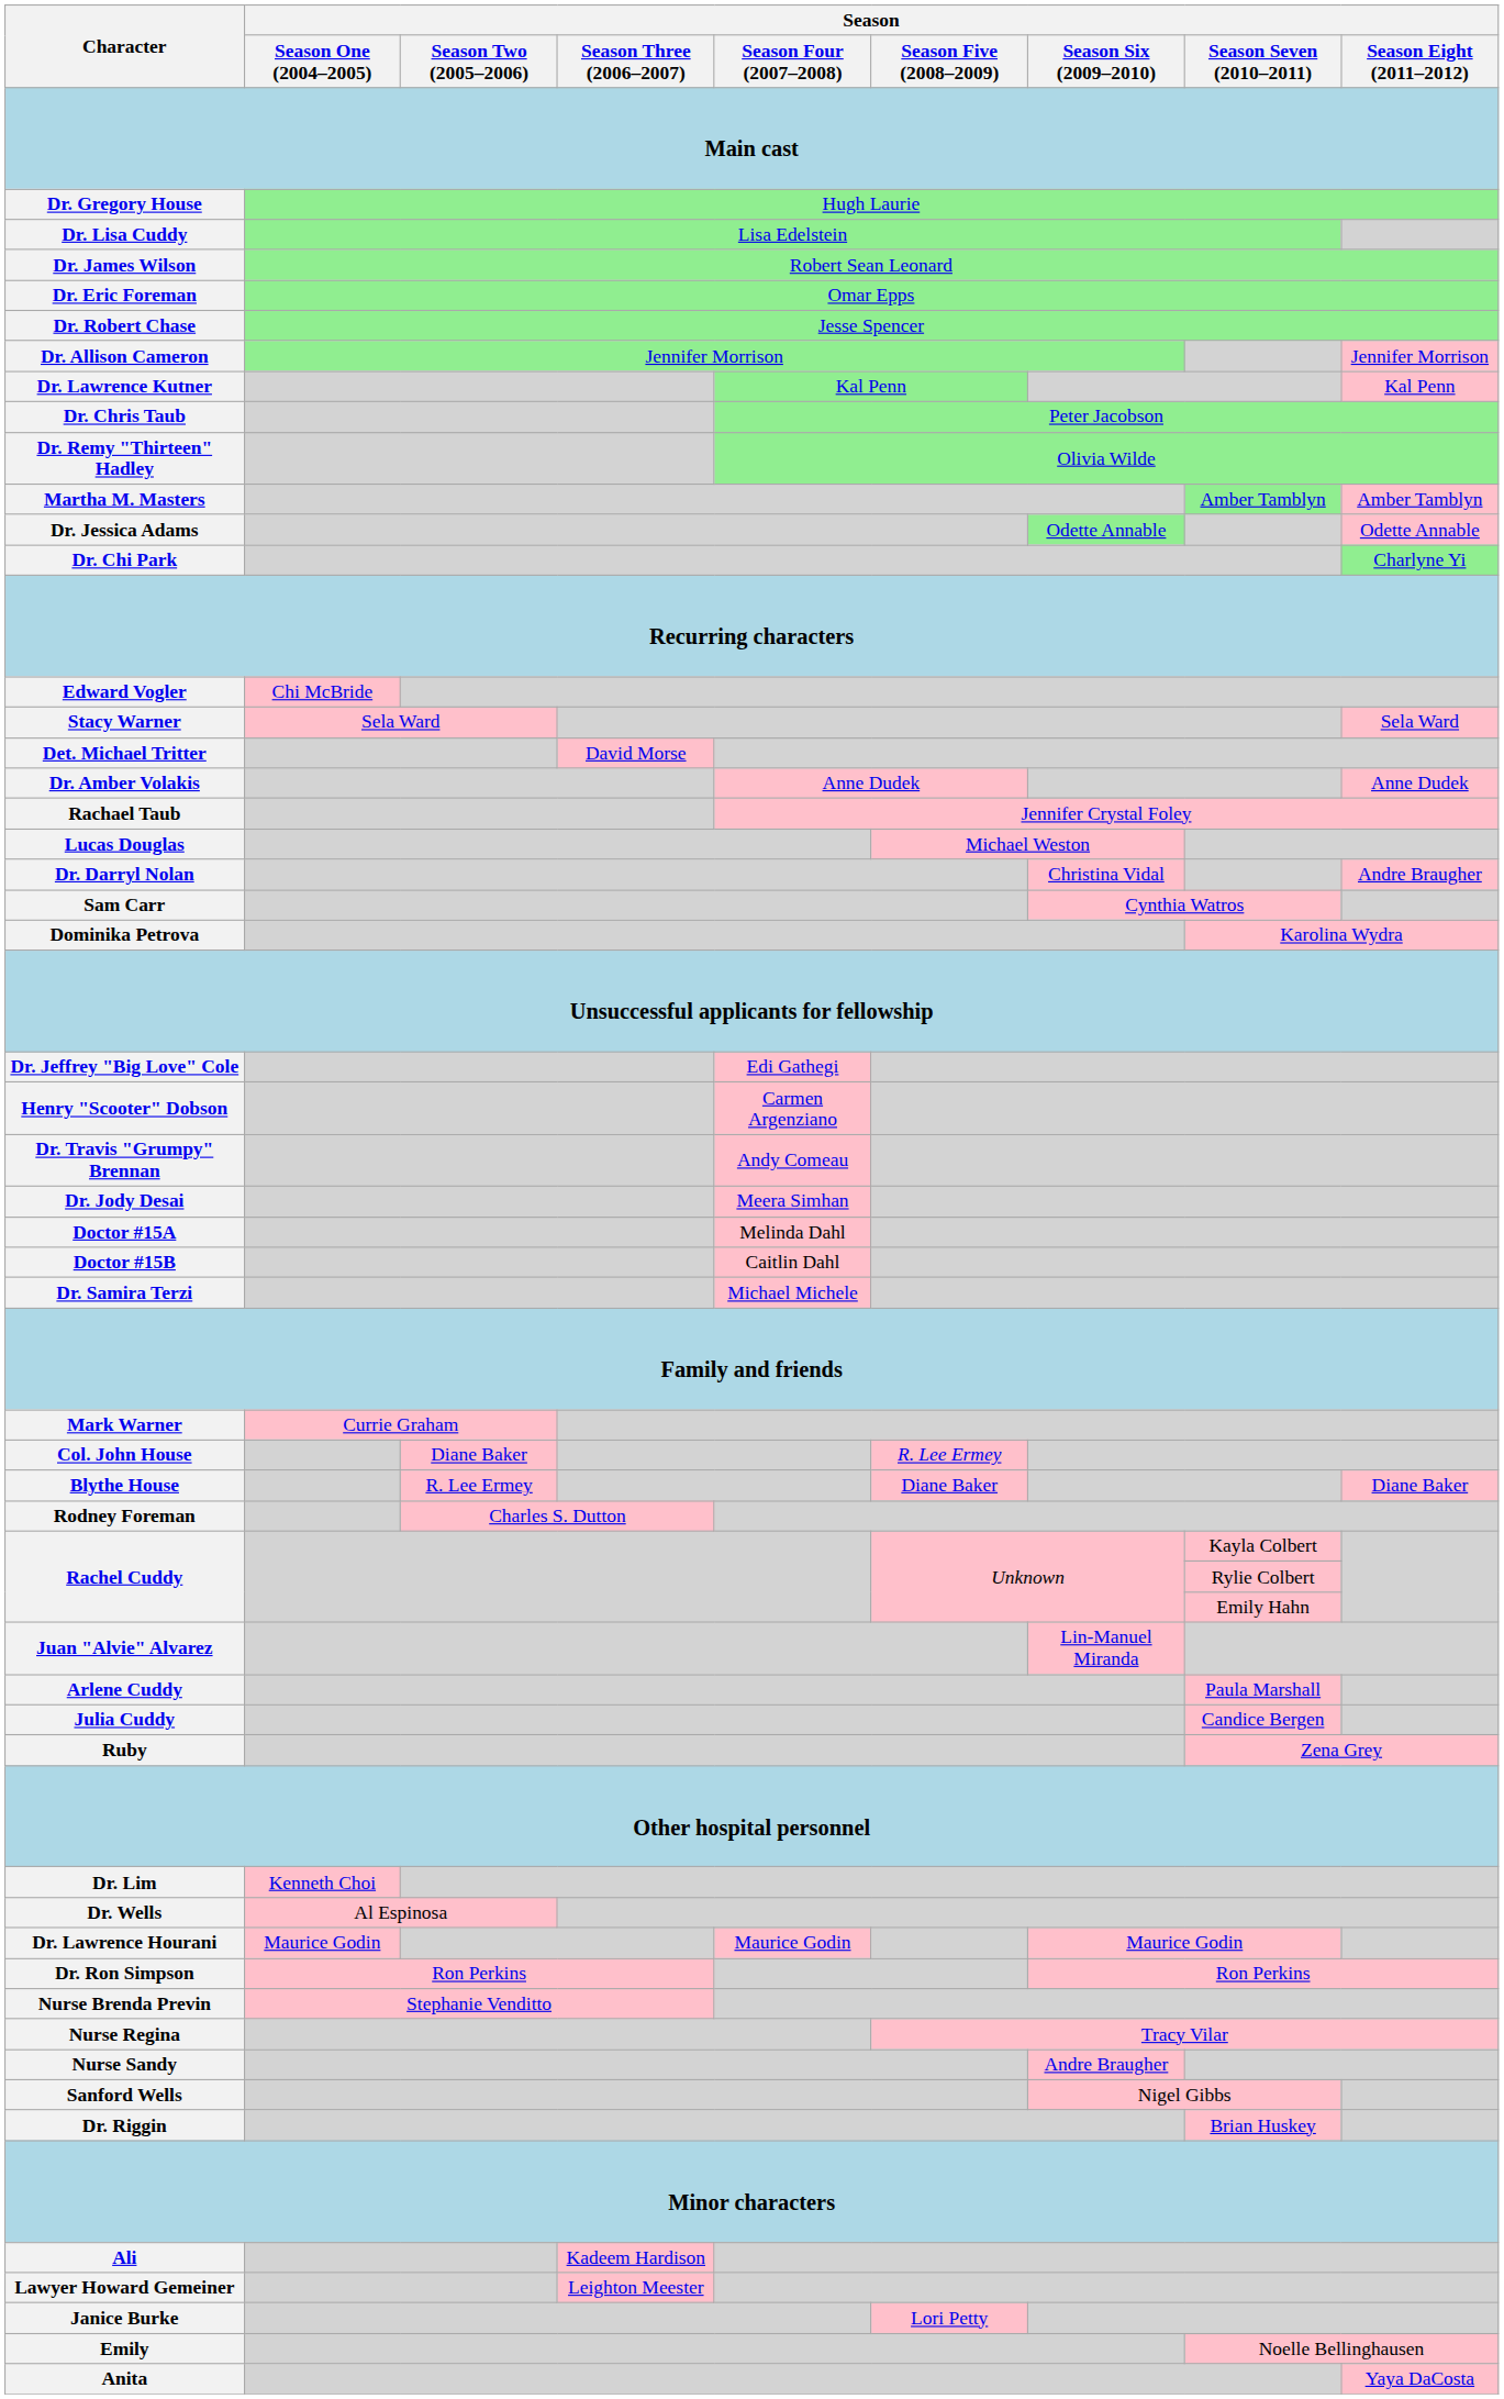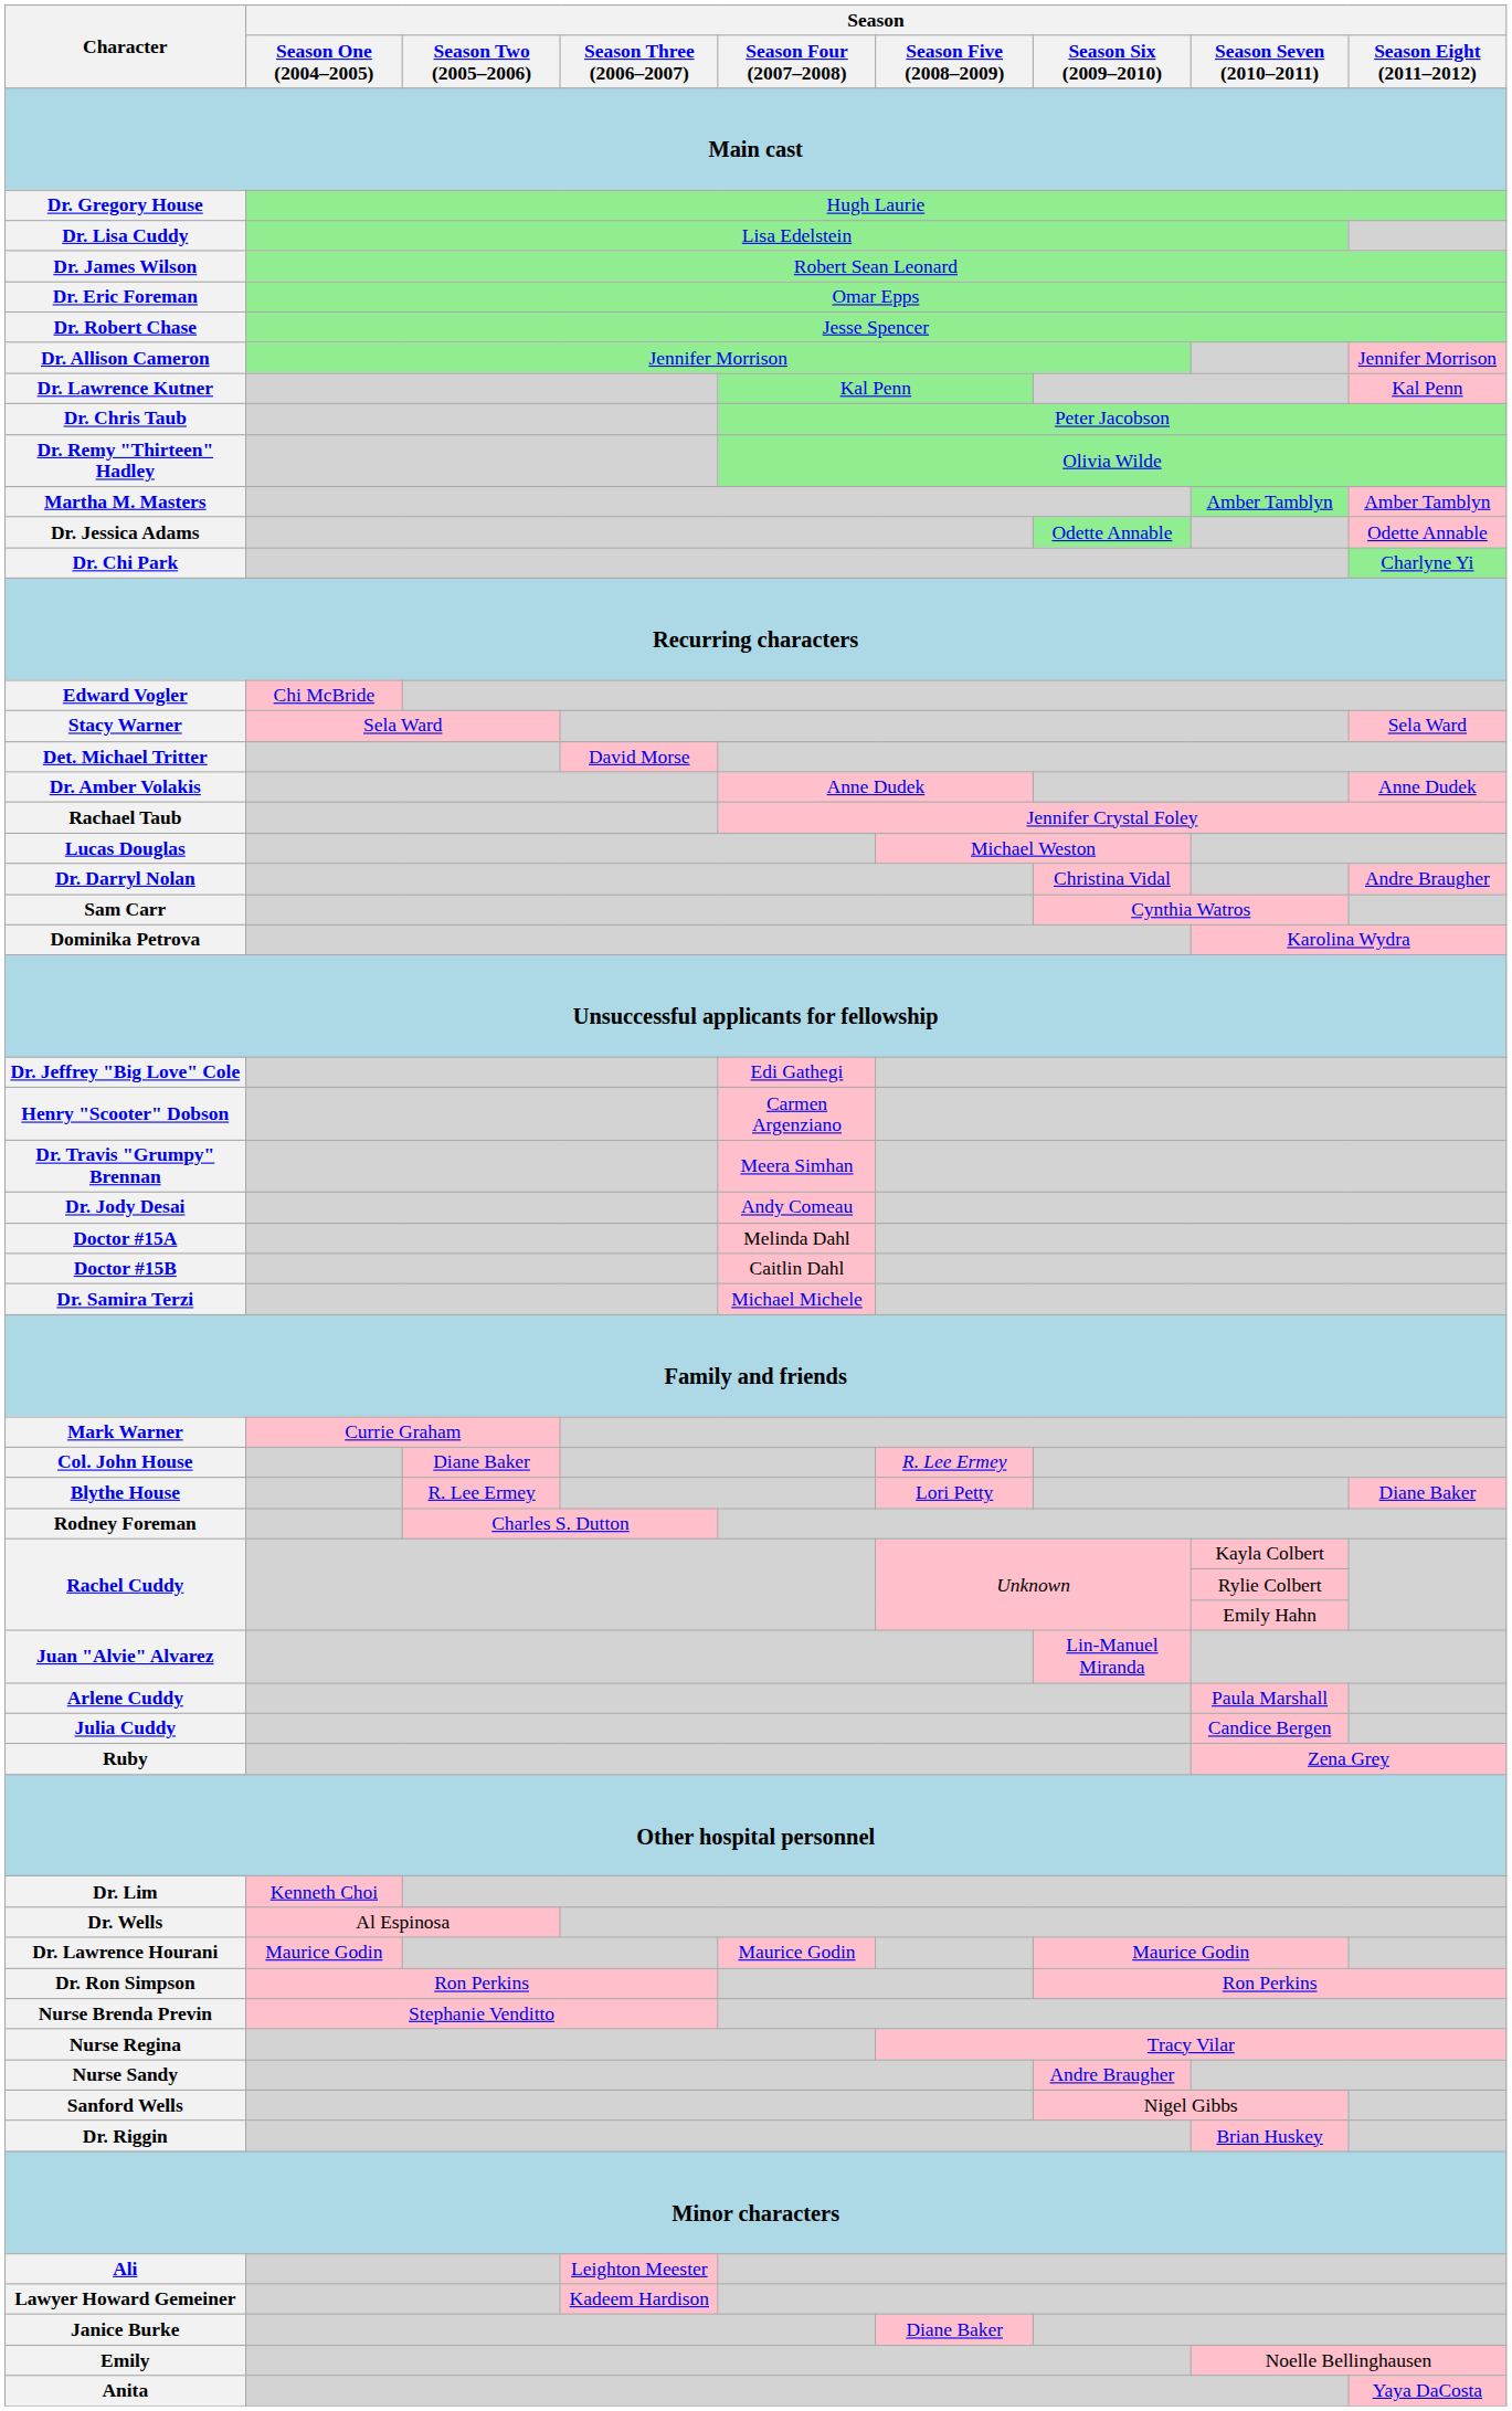Dr. Travis "Grumpy" Brennan | Season / Season Four (2007–2008): Andy Comeau -> Meera Simhan
Dr. Jody Desai | Season / Season Four (2007–2008): Meera Simhan -> Andy Comeau
Blythe House | Season / Season Five (2008–2009): Diane Baker -> Lori Petty
Ali | Season / Season Three (2006–2007): Kadeem Hardison -> Leighton Meester
Lawyer Howard Gemeiner | Season / Season Three (2006–2007): Leighton Meester -> Kadeem Hardison
Janice Burke | Season / Season Five (2008–2009): Lori Petty -> Diane Baker
